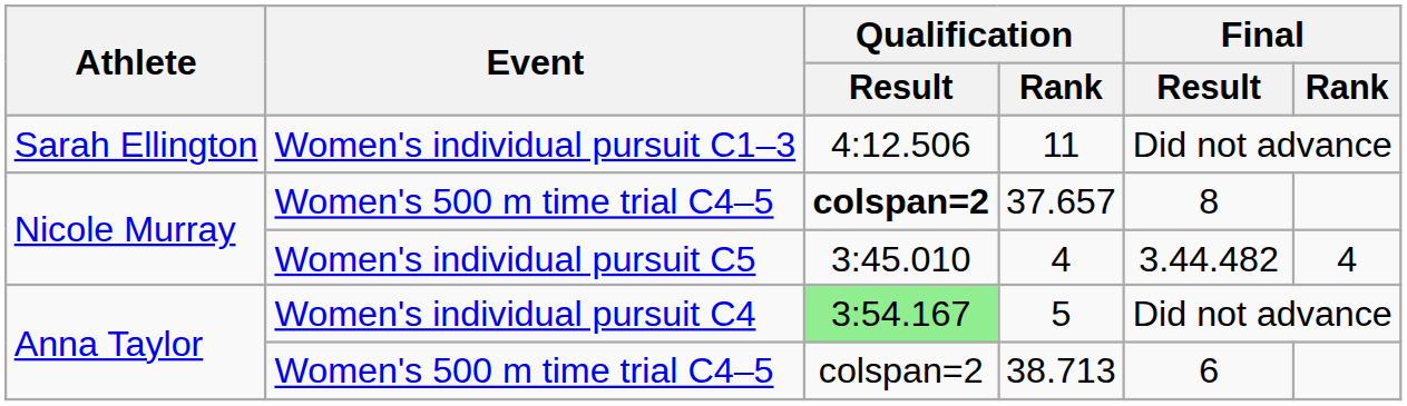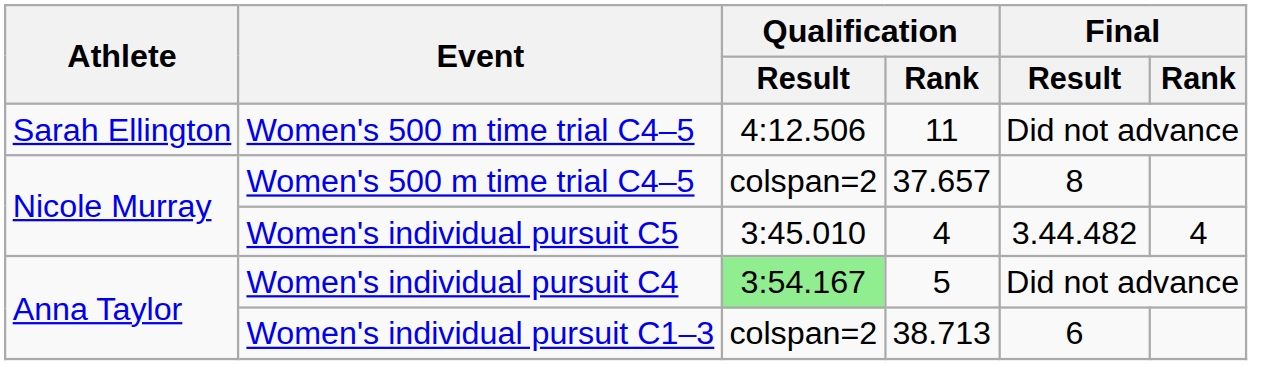11 | Event: Women's individual pursuit C1–3 -> Women's 500 m time trial C4–5
37.657 | Qualification / Result: bold -> normal
38.713 | Event: Women's 500 m time trial C4–5 -> Women's individual pursuit C1–3
